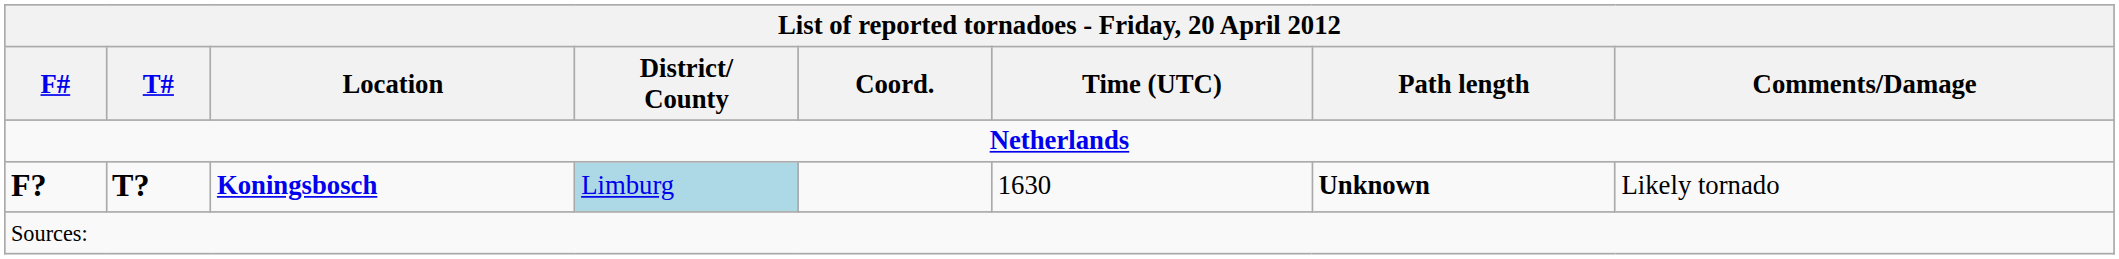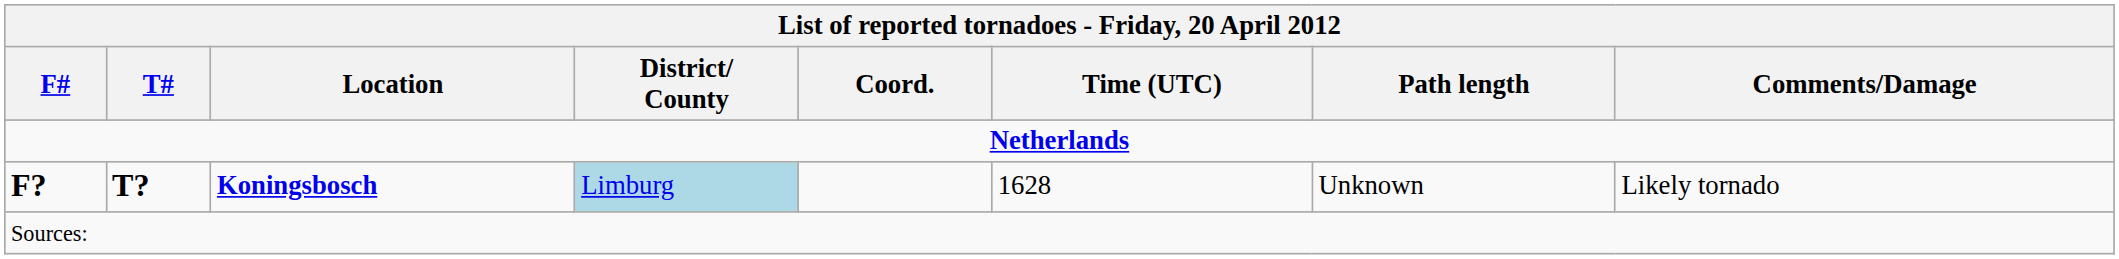F? | Time (UTC): 1630 -> 1628
F? | Path length: bold -> normal
